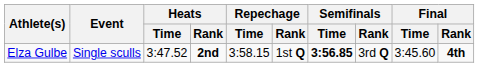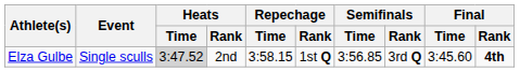Elza Gulbe | Heats / Time: no background -> lightgrey background
Elza Gulbe | Heats / Rank: bold -> normal
Elza Gulbe | Semifinals / Time: bold -> normal
